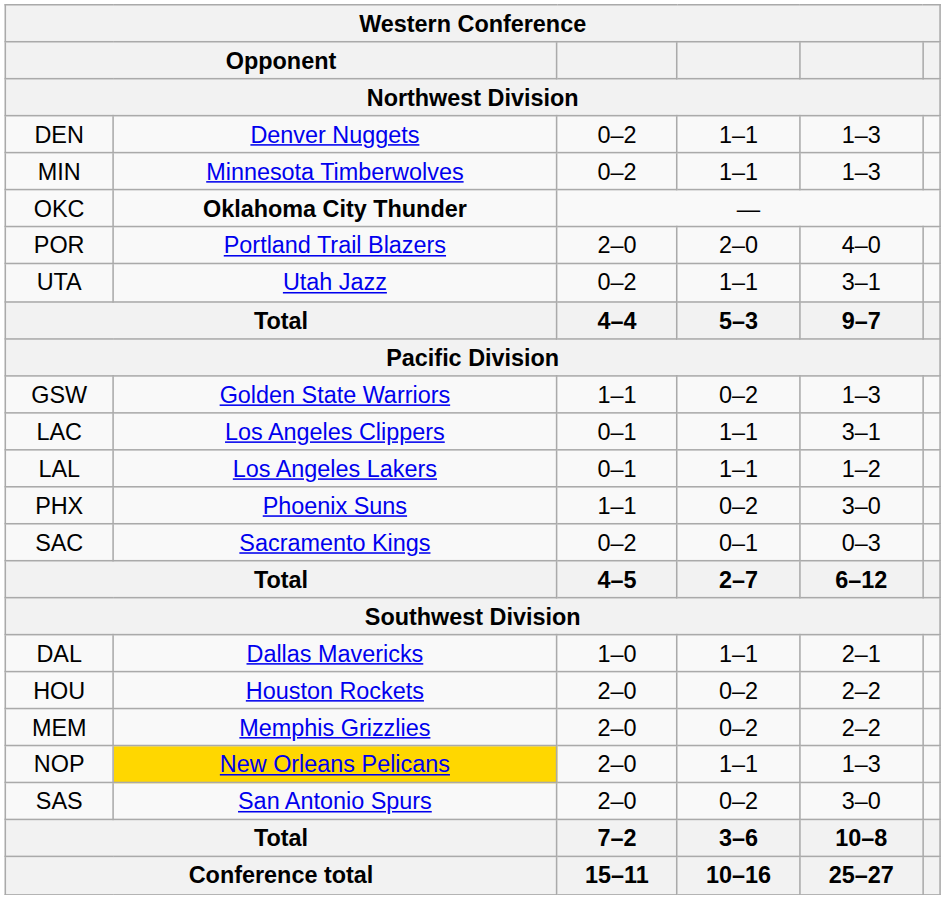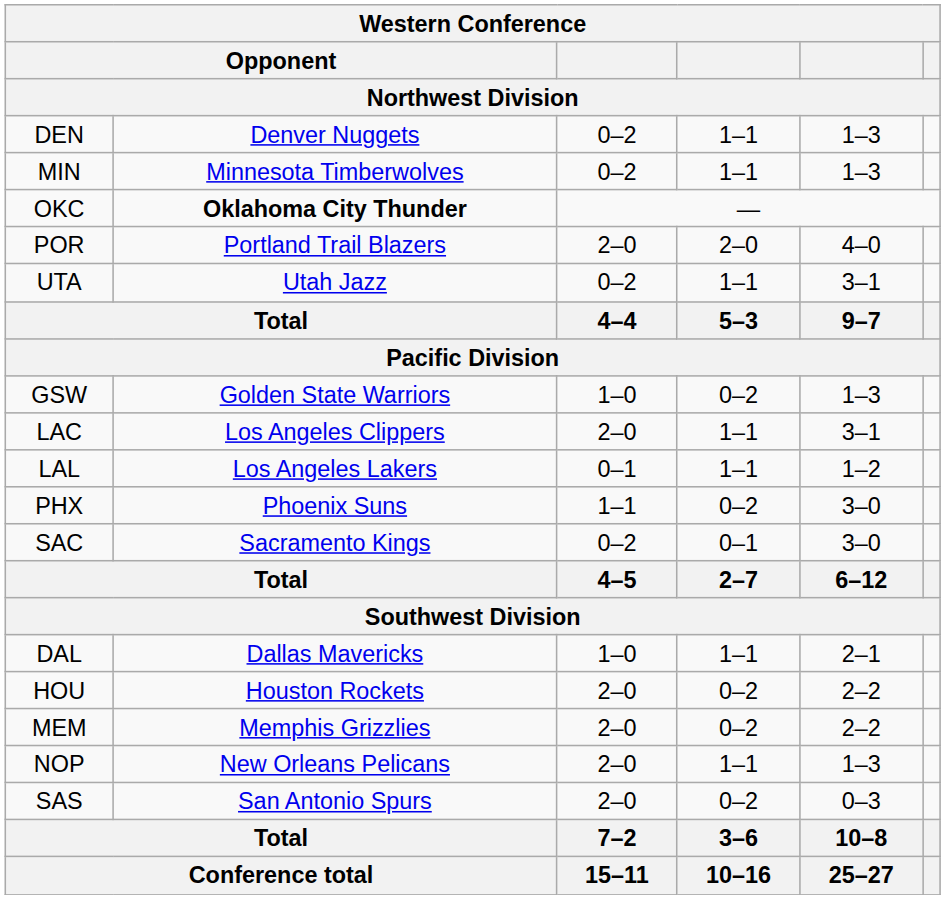GSW | column 3: 1–1 -> 1–0
LAC | column 3: 0–1 -> 2–0
SAC | column 5: 0–3 -> 3–0
NOP | column 2: gold background -> no background
SAS | column 5: 3–0 -> 0–3
